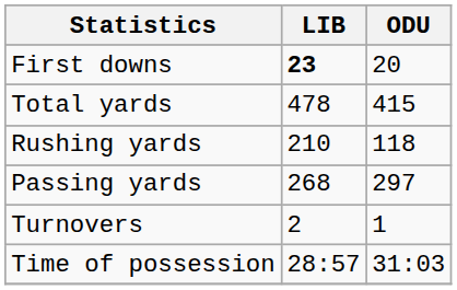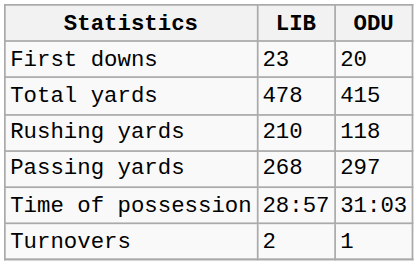First downs | LIB: bold -> normal
rows swapped: Turnovers <-> Time of possession
